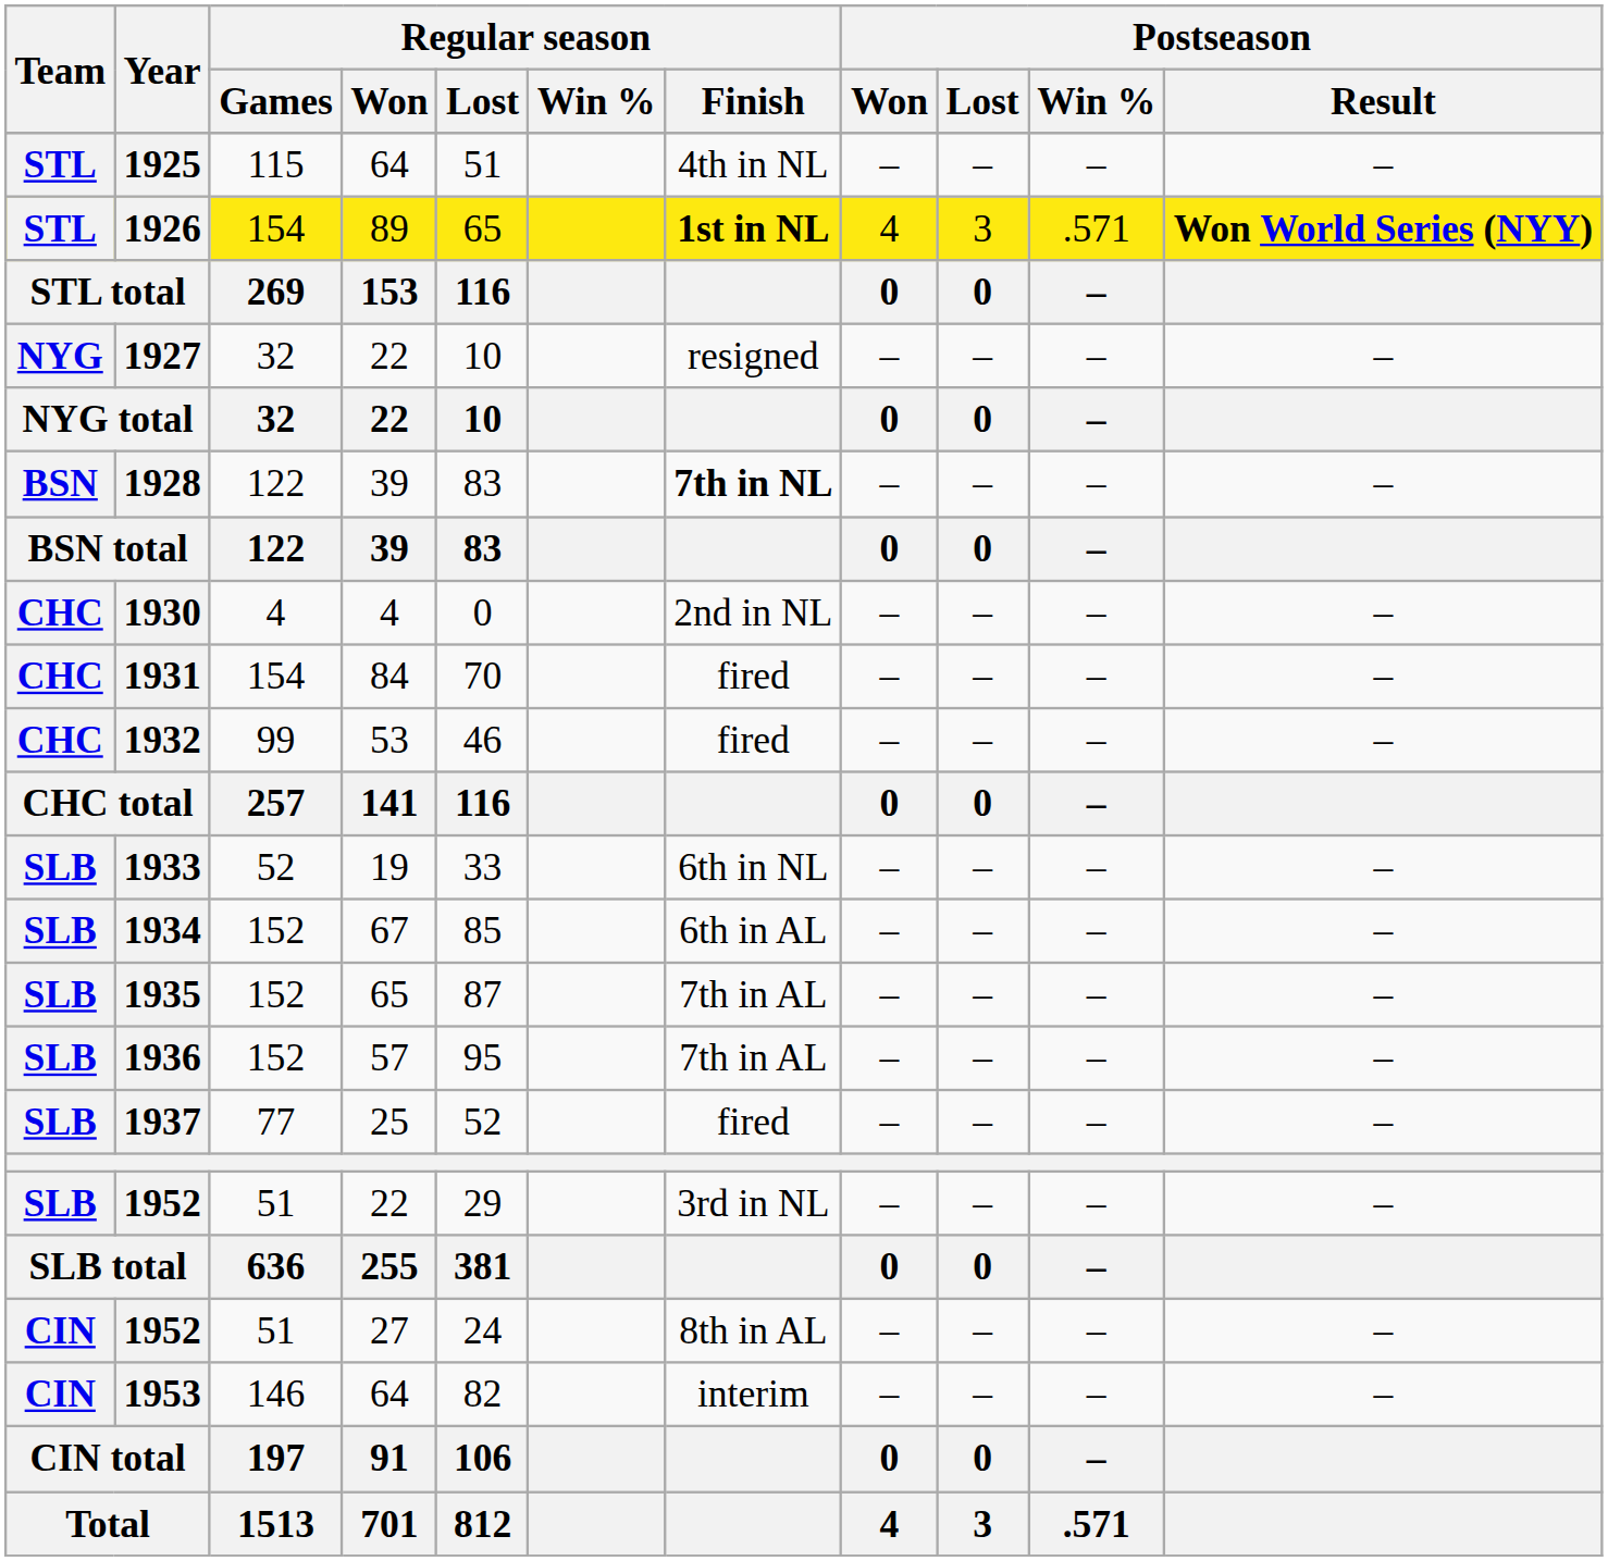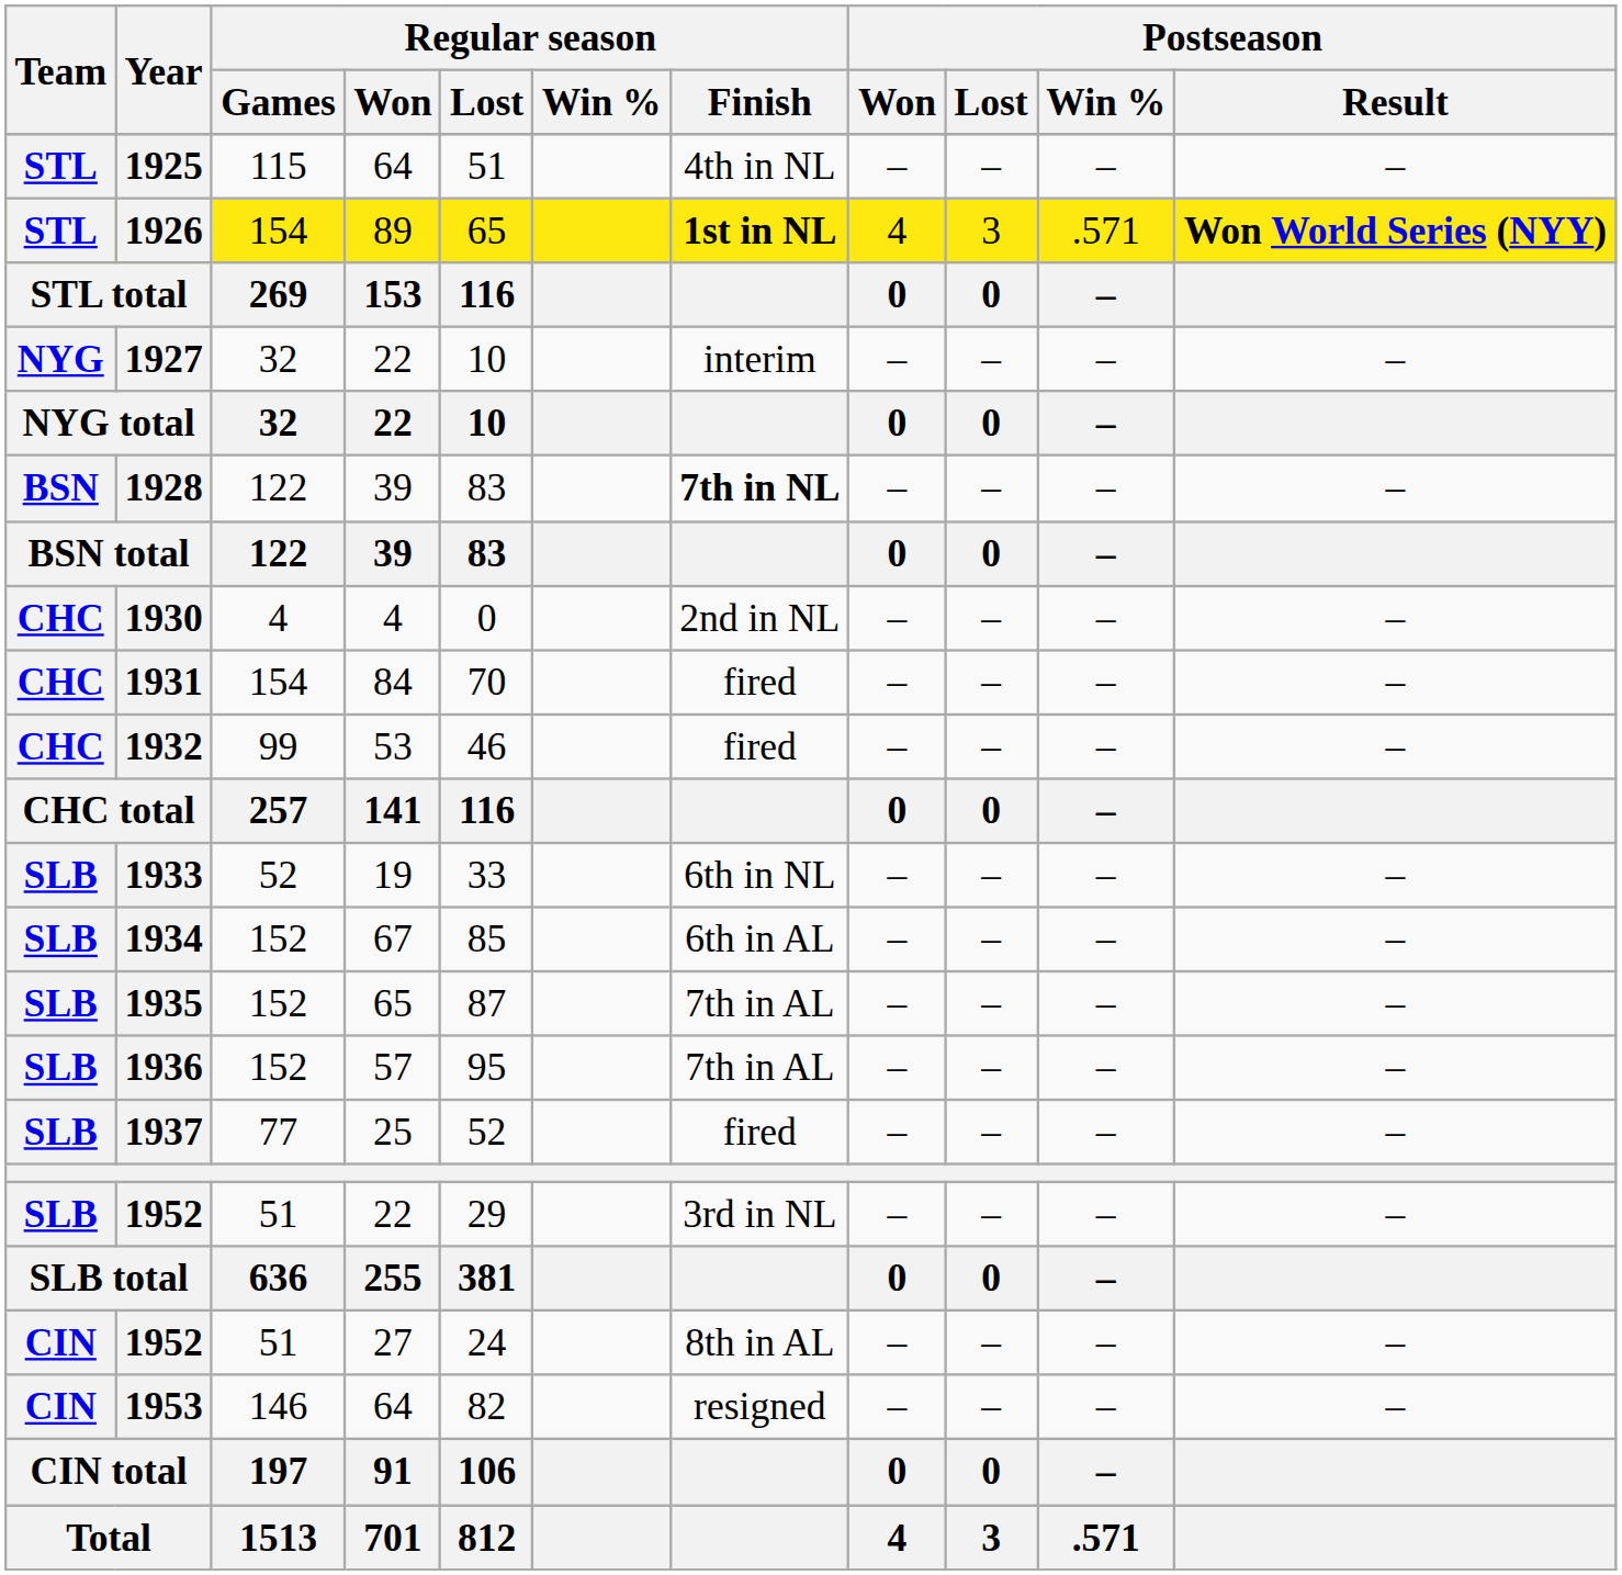1927 | Regular season / Finish: resigned -> interim
1953 | Regular season / Finish: interim -> resigned
